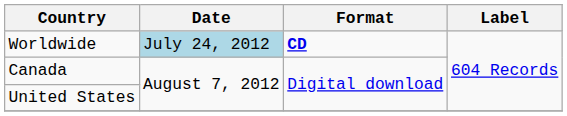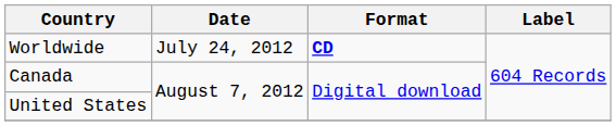Worldwide | Date: lightblue background -> no background
